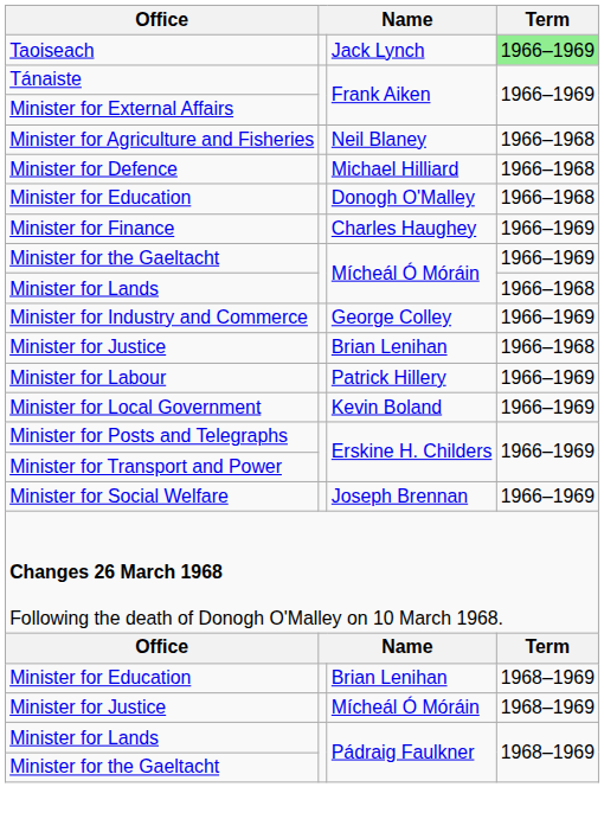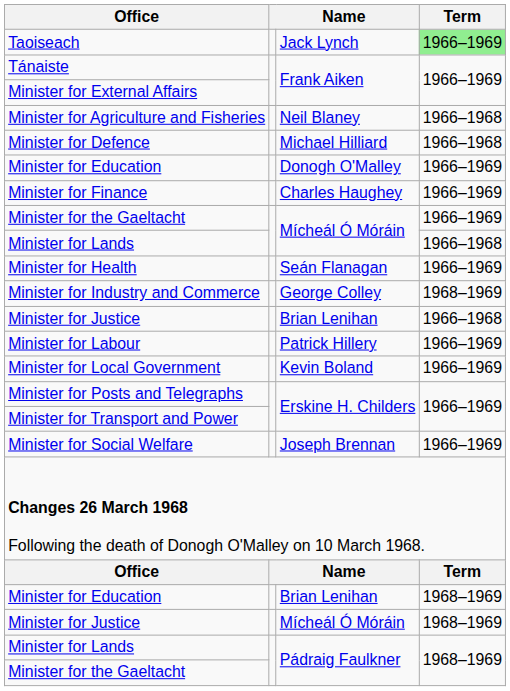Minister for Education / Donogh O'Malley | Term: 1966–1968 -> 1966–1969
+ row: Minister for Health | Seán Flanagan | 1966–1969
Minister for Industry and Commerce | Term: 1966–1969 -> 1968–1969
